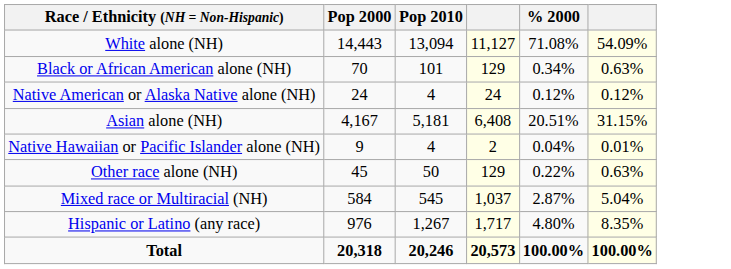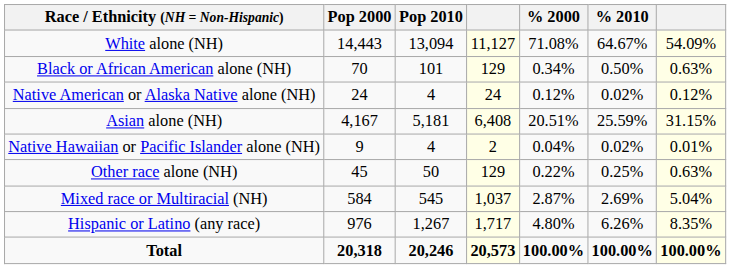+ column: % 2010 | 64.67% | 0.50% | 0.02% | 25.59% | 0.02% | 0.25% | 2.69% | 6.26% | 100.00%
